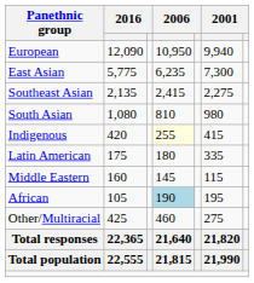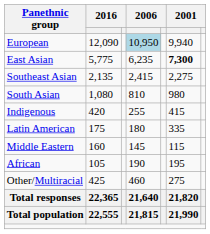European | column 4: no background -> lightblue background
East Asian | column 6: normal -> bold
Indigenous | column 4: lightyellow background -> no background
African | column 4: lightblue background -> no background
